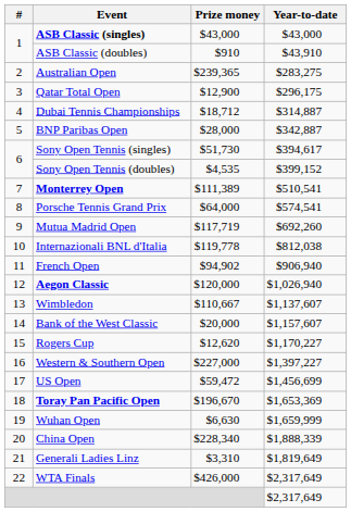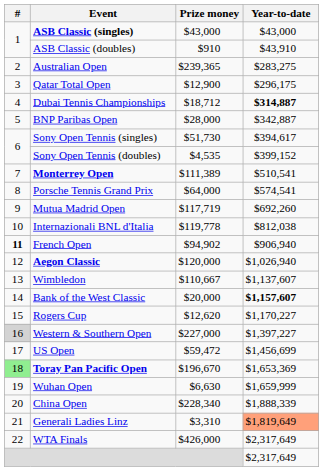Dubai Tennis Championships | Year-to-date: normal -> bold
French Open | #: normal -> bold
Bank of the West Classic | Year-to-date: normal -> bold
Western & Southern Open | #: no background -> lightgrey background
Toray Pan Pacific Open | #: no background -> lightgreen background
Generali Ladies Linz | Year-to-date: no background -> lightsalmon background
